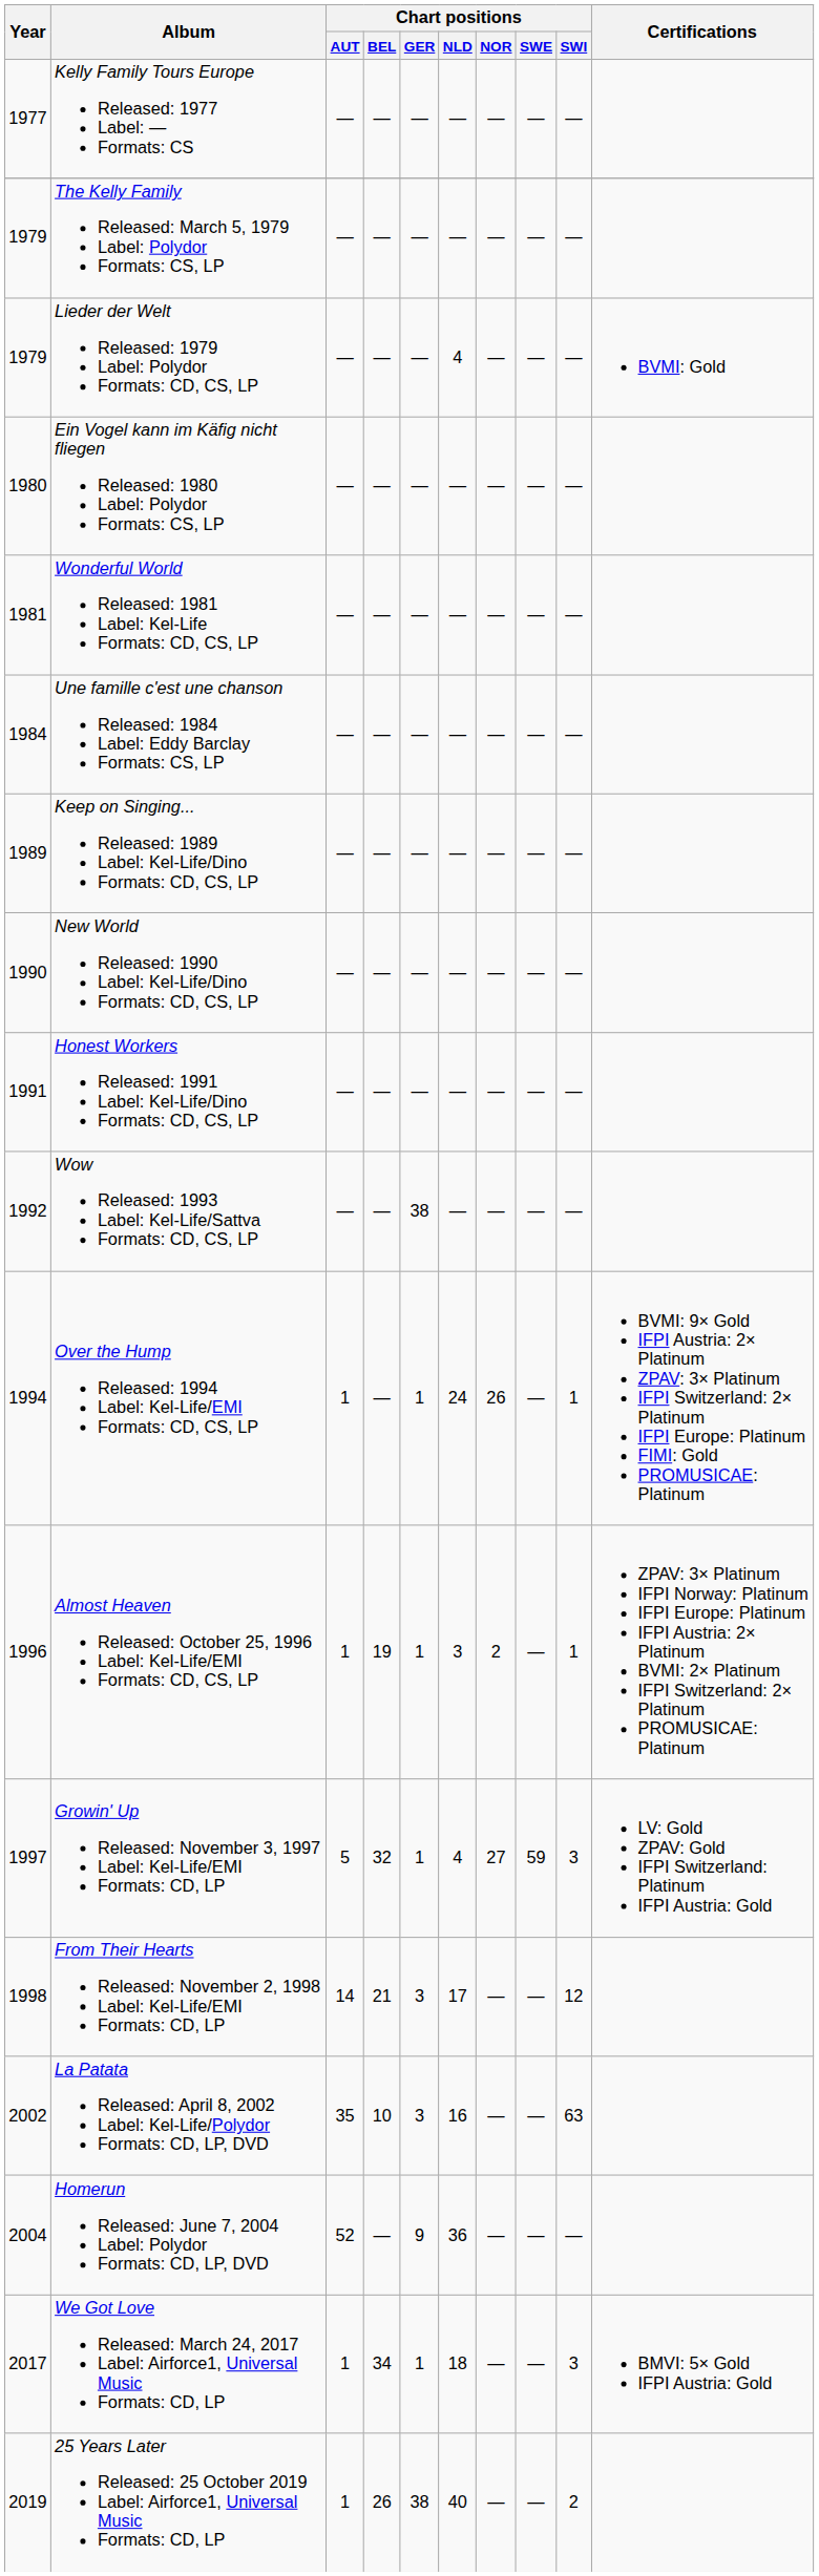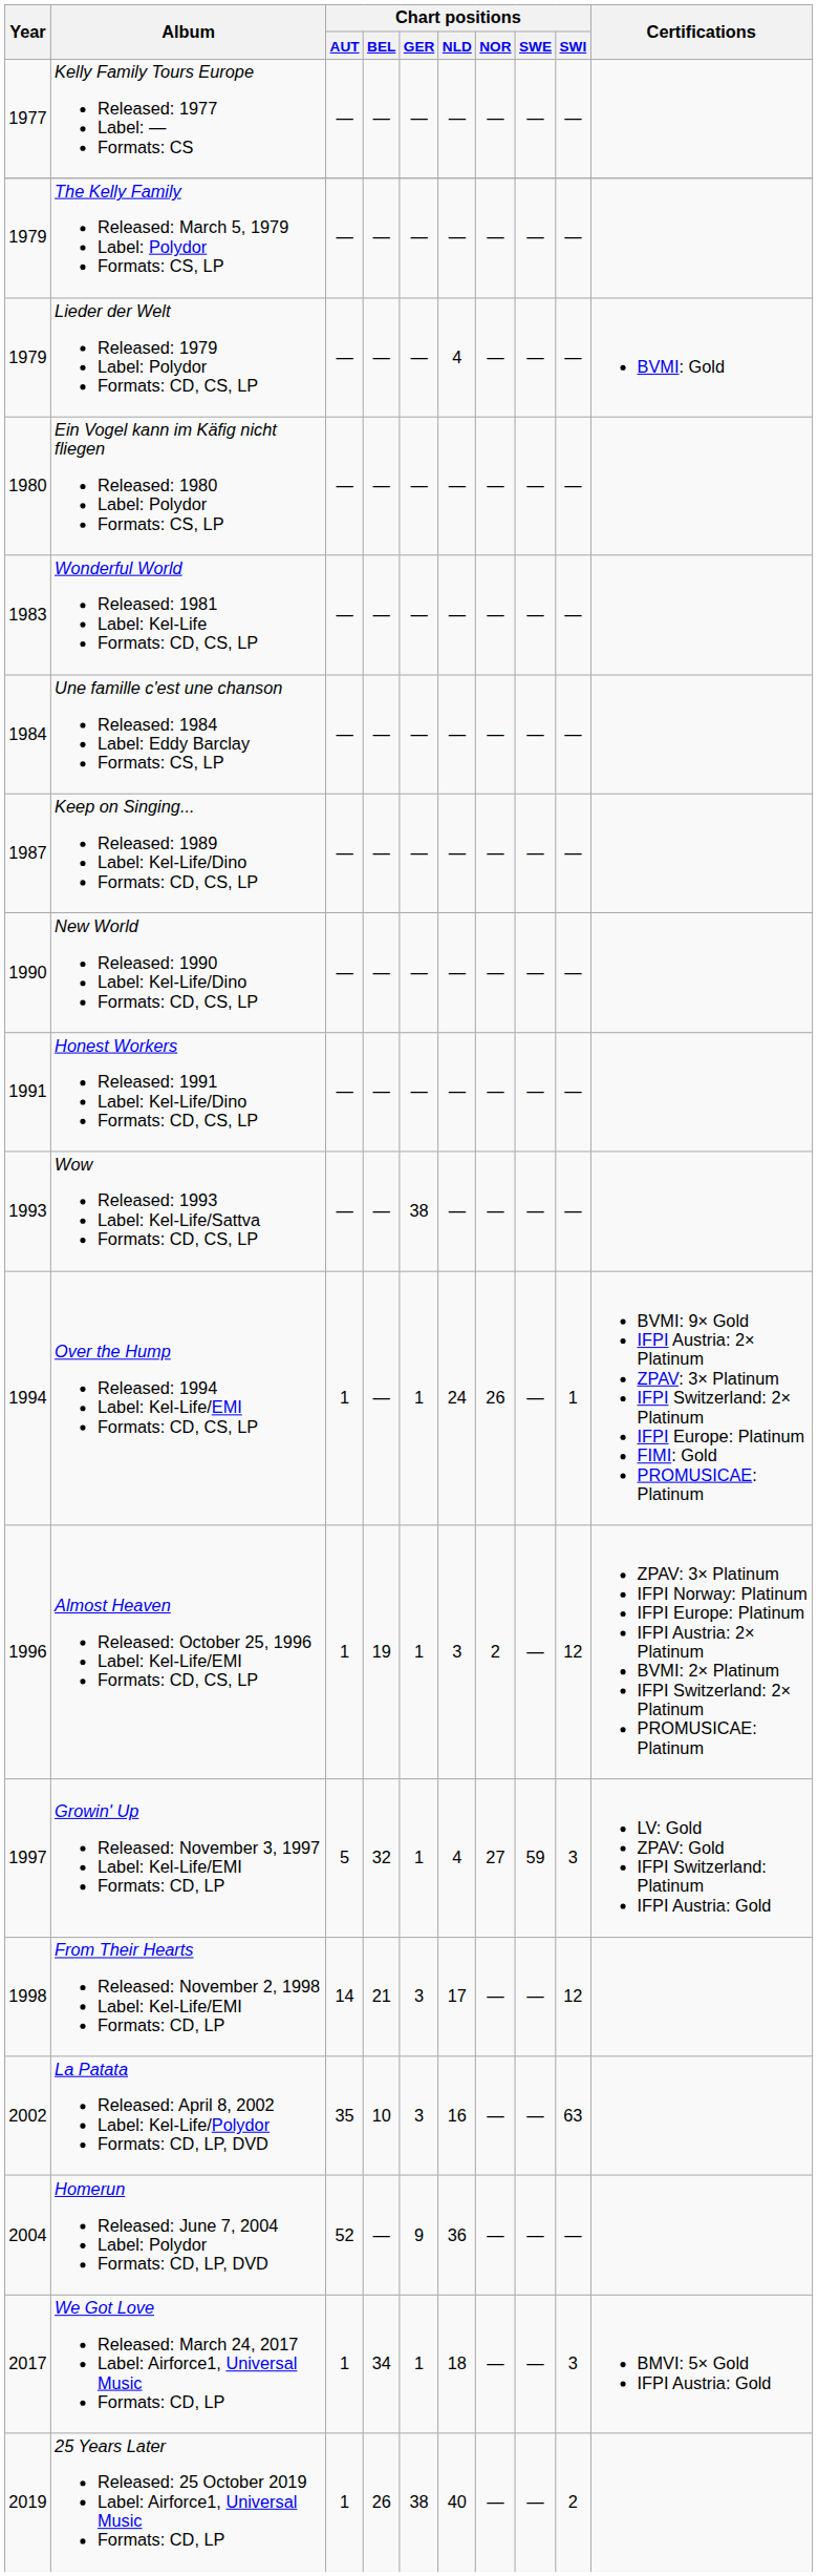row 7 | Year: 1981 -> 1983
row 9 | Year: 1989 -> 1987
row 12 | Year: 1992 -> 1993
row 14 | Chart positions / SWI: 1 -> 12
